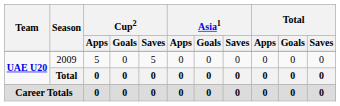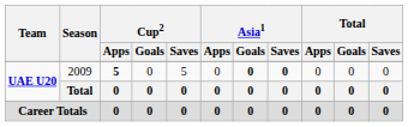UAE U20 / 2009 | Cup2 / Apps: normal -> bold
UAE U20 / 2009 | Asia1 / Goals: normal -> bold
UAE U20 / 2009 | Asia1 / Saves: normal -> bold
